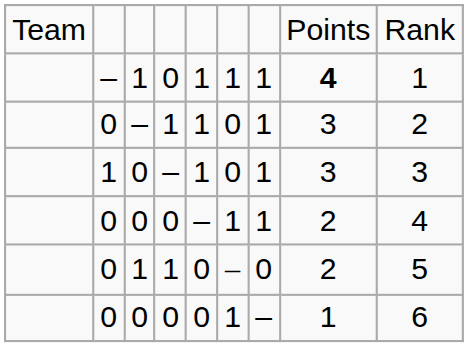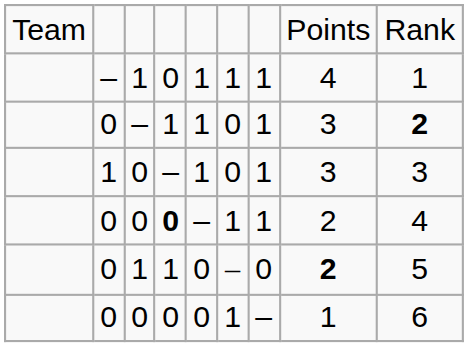row 2 | column 8: bold -> normal
row 3 | column 9: normal -> bold
row 5 | column 4: normal -> bold
row 6 | column 8: normal -> bold
